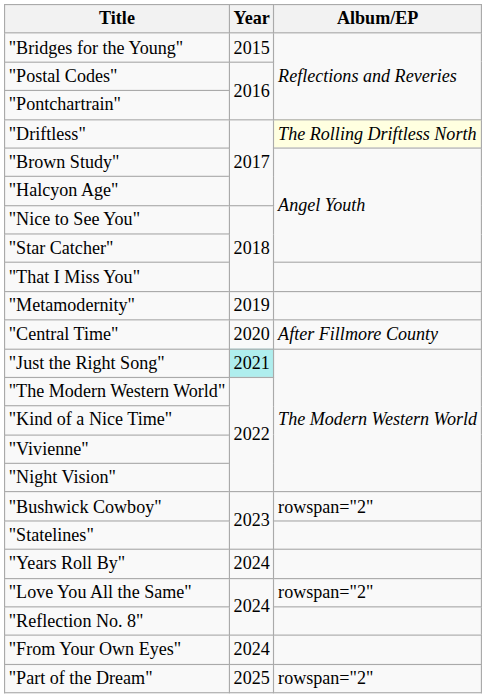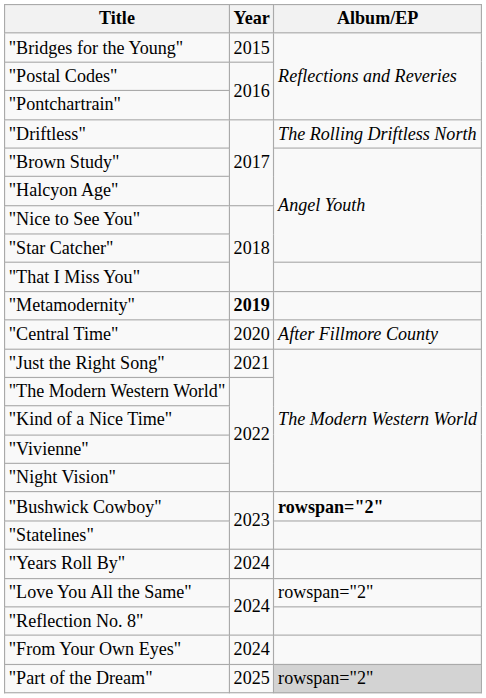"Driftless" | Album/EP: lightyellow background -> no background
"Metamodernity" | Year: normal -> bold
"Just the Right Song" | Year: paleturquoise background -> no background
"Bushwick Cowboy" | Album/EP: normal -> bold
"Part of the Dream" | Album/EP: no background -> lightgrey background
